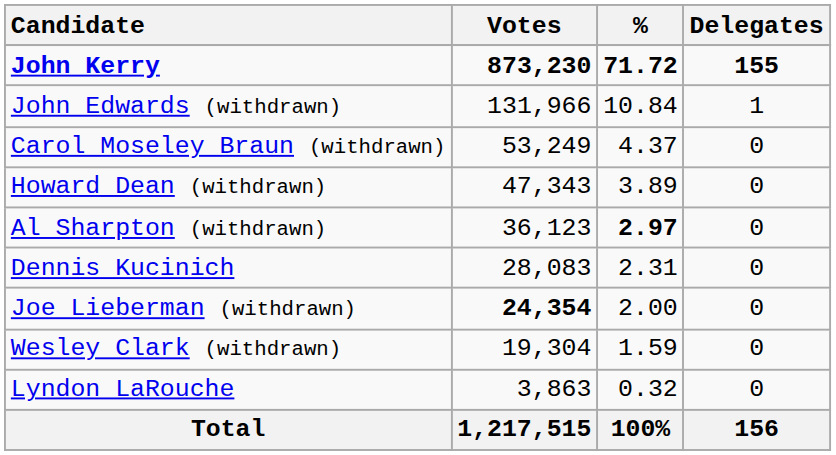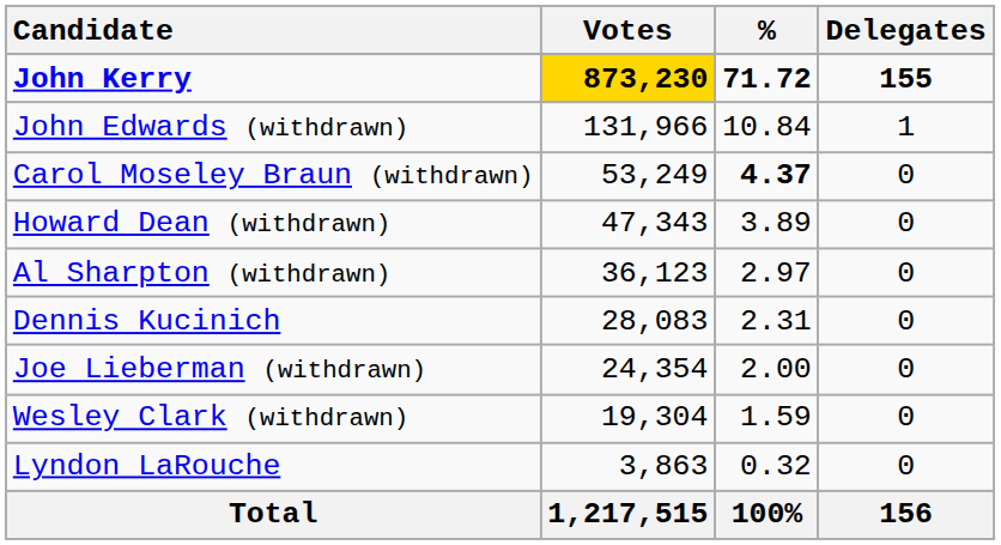John Kerry | Votes: no background -> gold background
Carol Moseley Braun (withdrawn) | %: normal -> bold
Al Sharpton (withdrawn) | %: bold -> normal
Joe Lieberman (withdrawn) | Votes: bold -> normal
